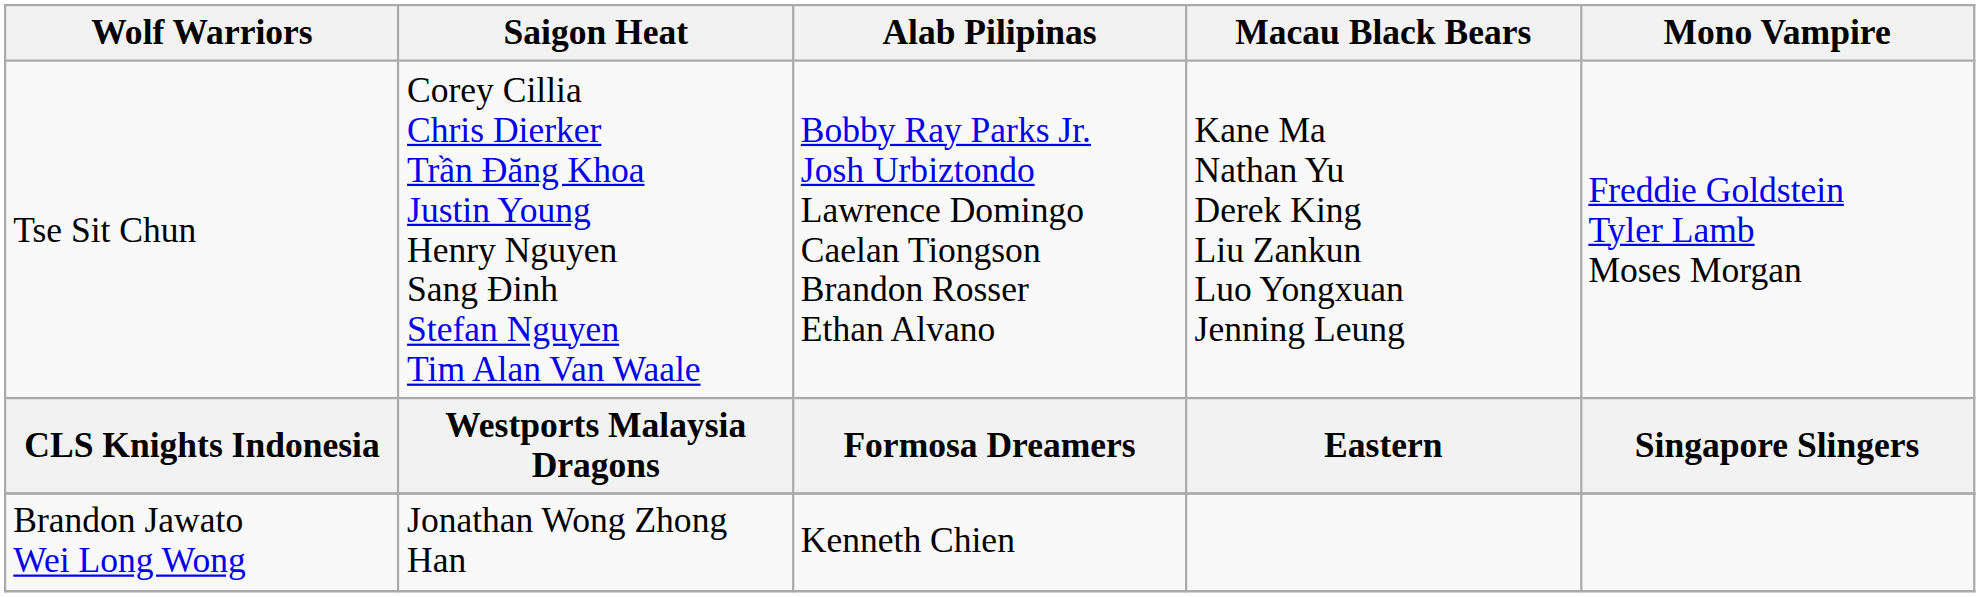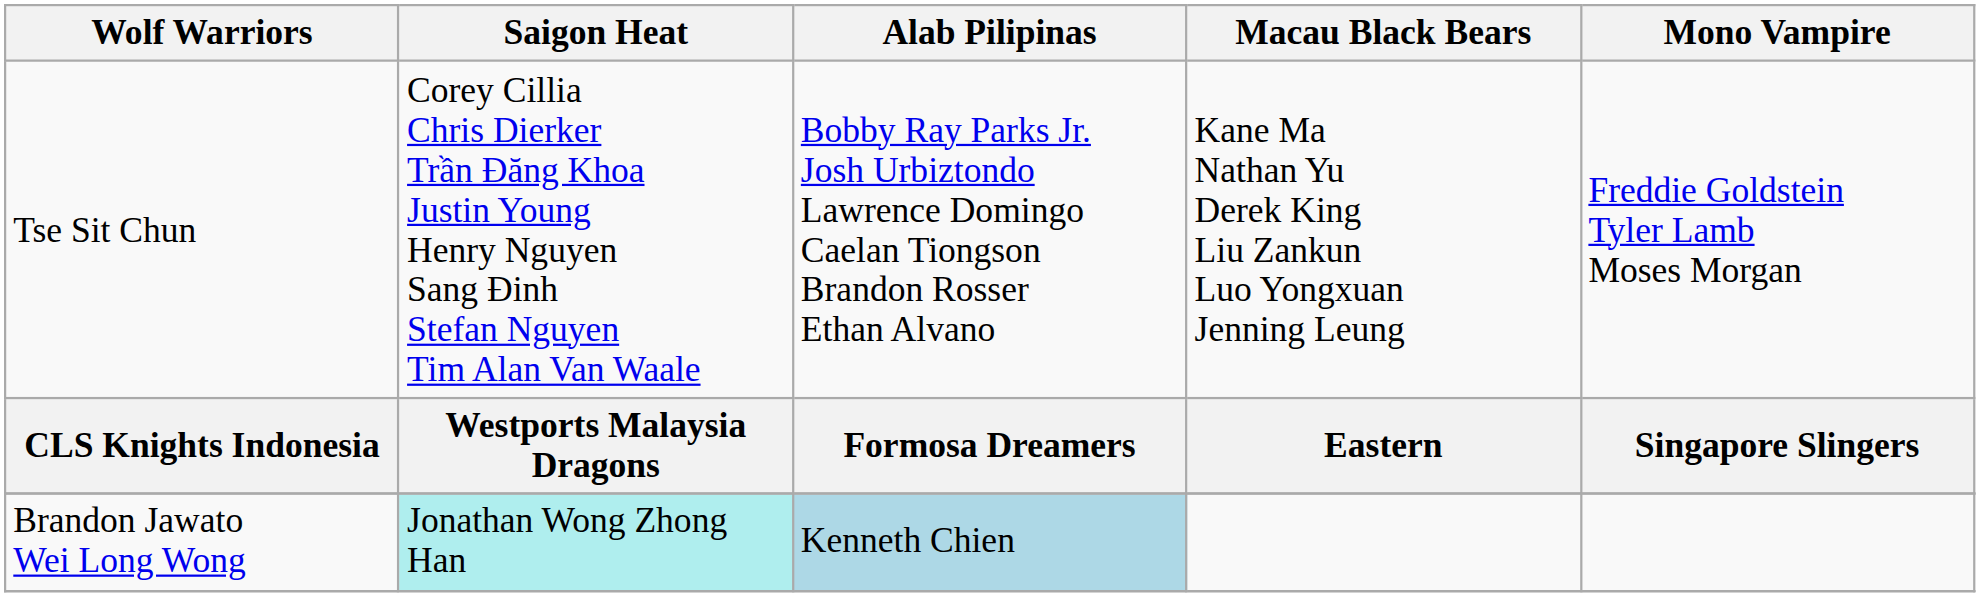Brandon Jawato Wei Long Wong | Saigon Heat: no background -> paleturquoise background
Brandon Jawato Wei Long Wong | Alab Pilipinas: no background -> lightblue background
